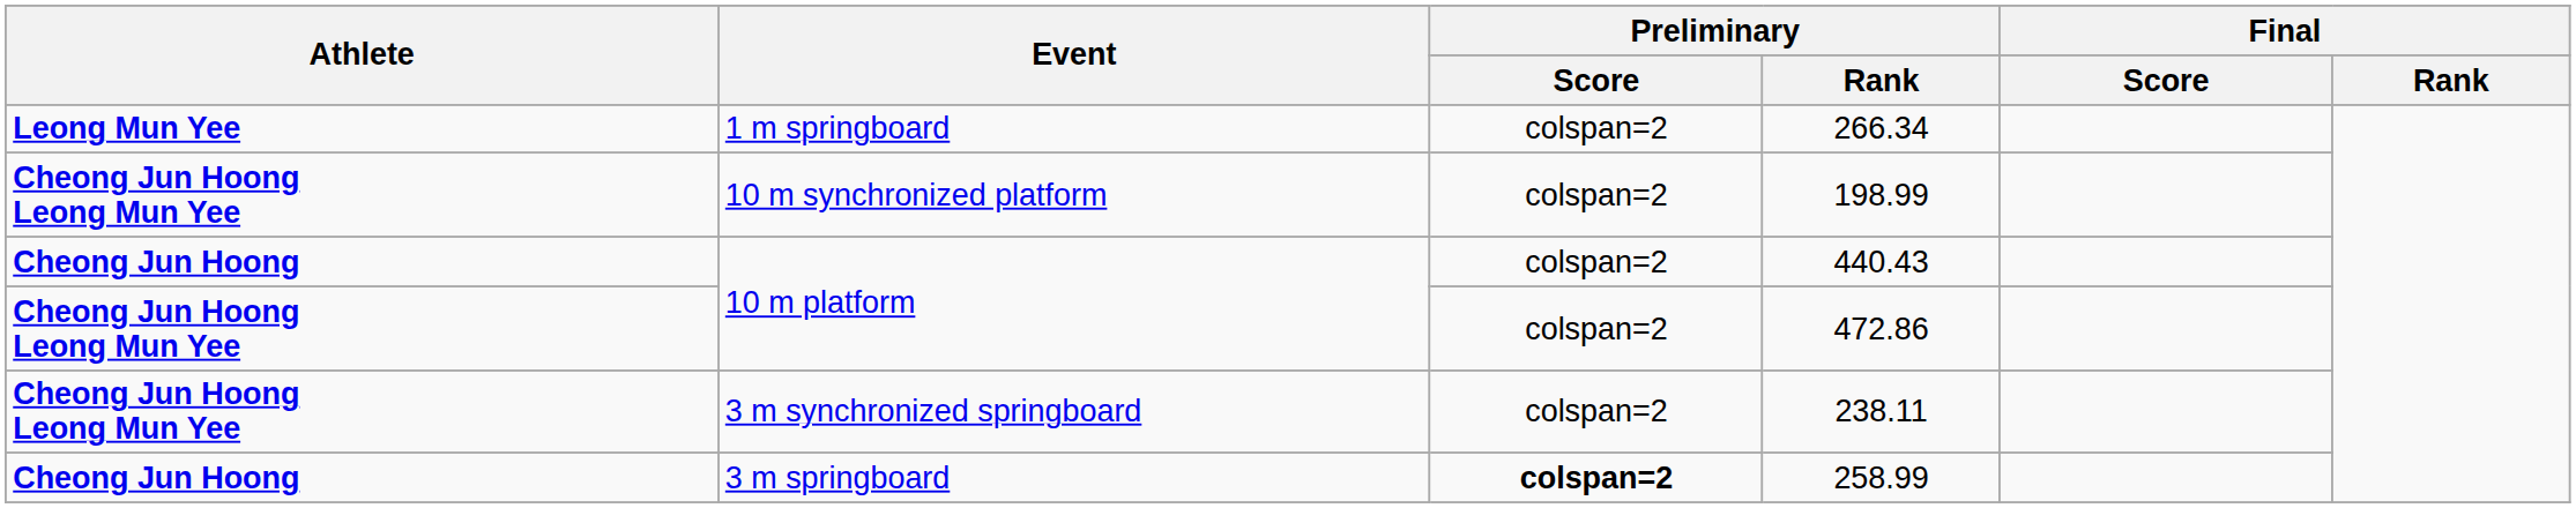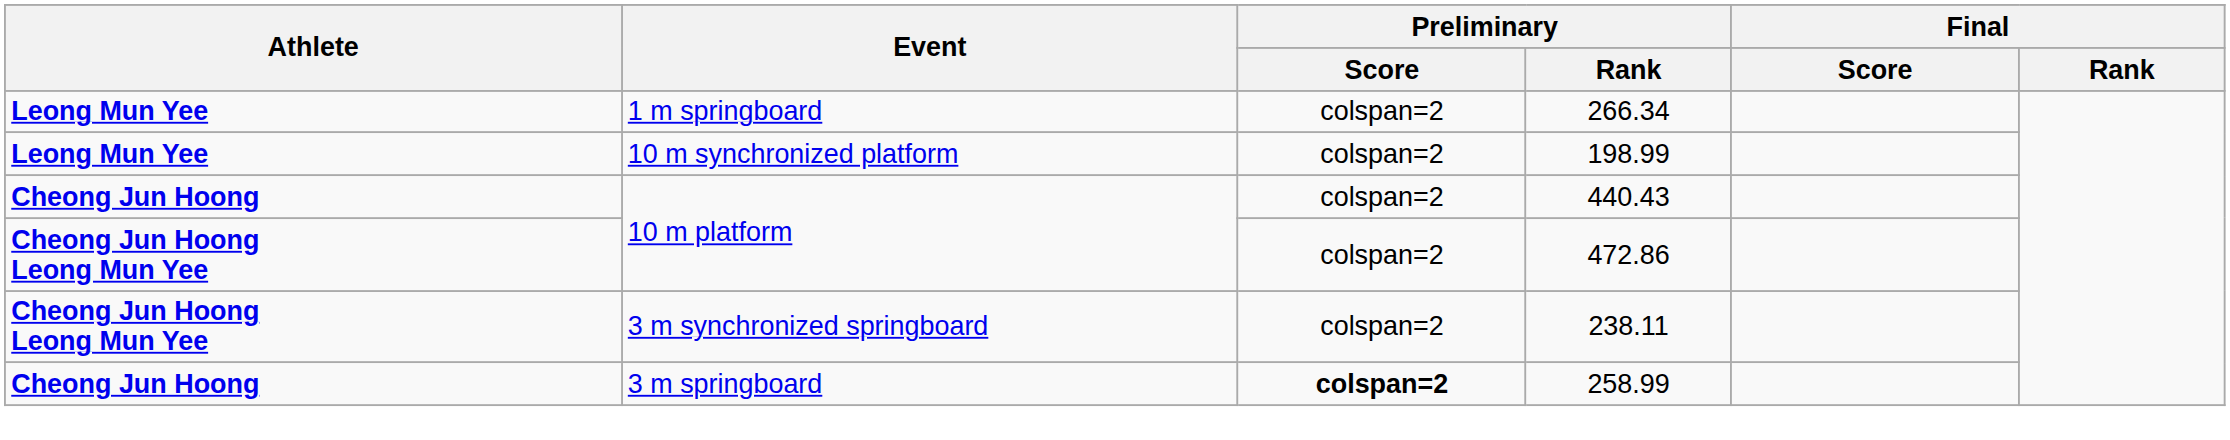198.99 | Athlete: Cheong Jun Hoong Leong Mun Yee -> Leong Mun Yee
